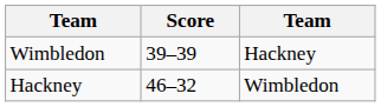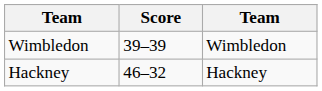row 2 | column 3: Hackney -> Wimbledon
row 3 | column 3: Wimbledon -> Hackney
